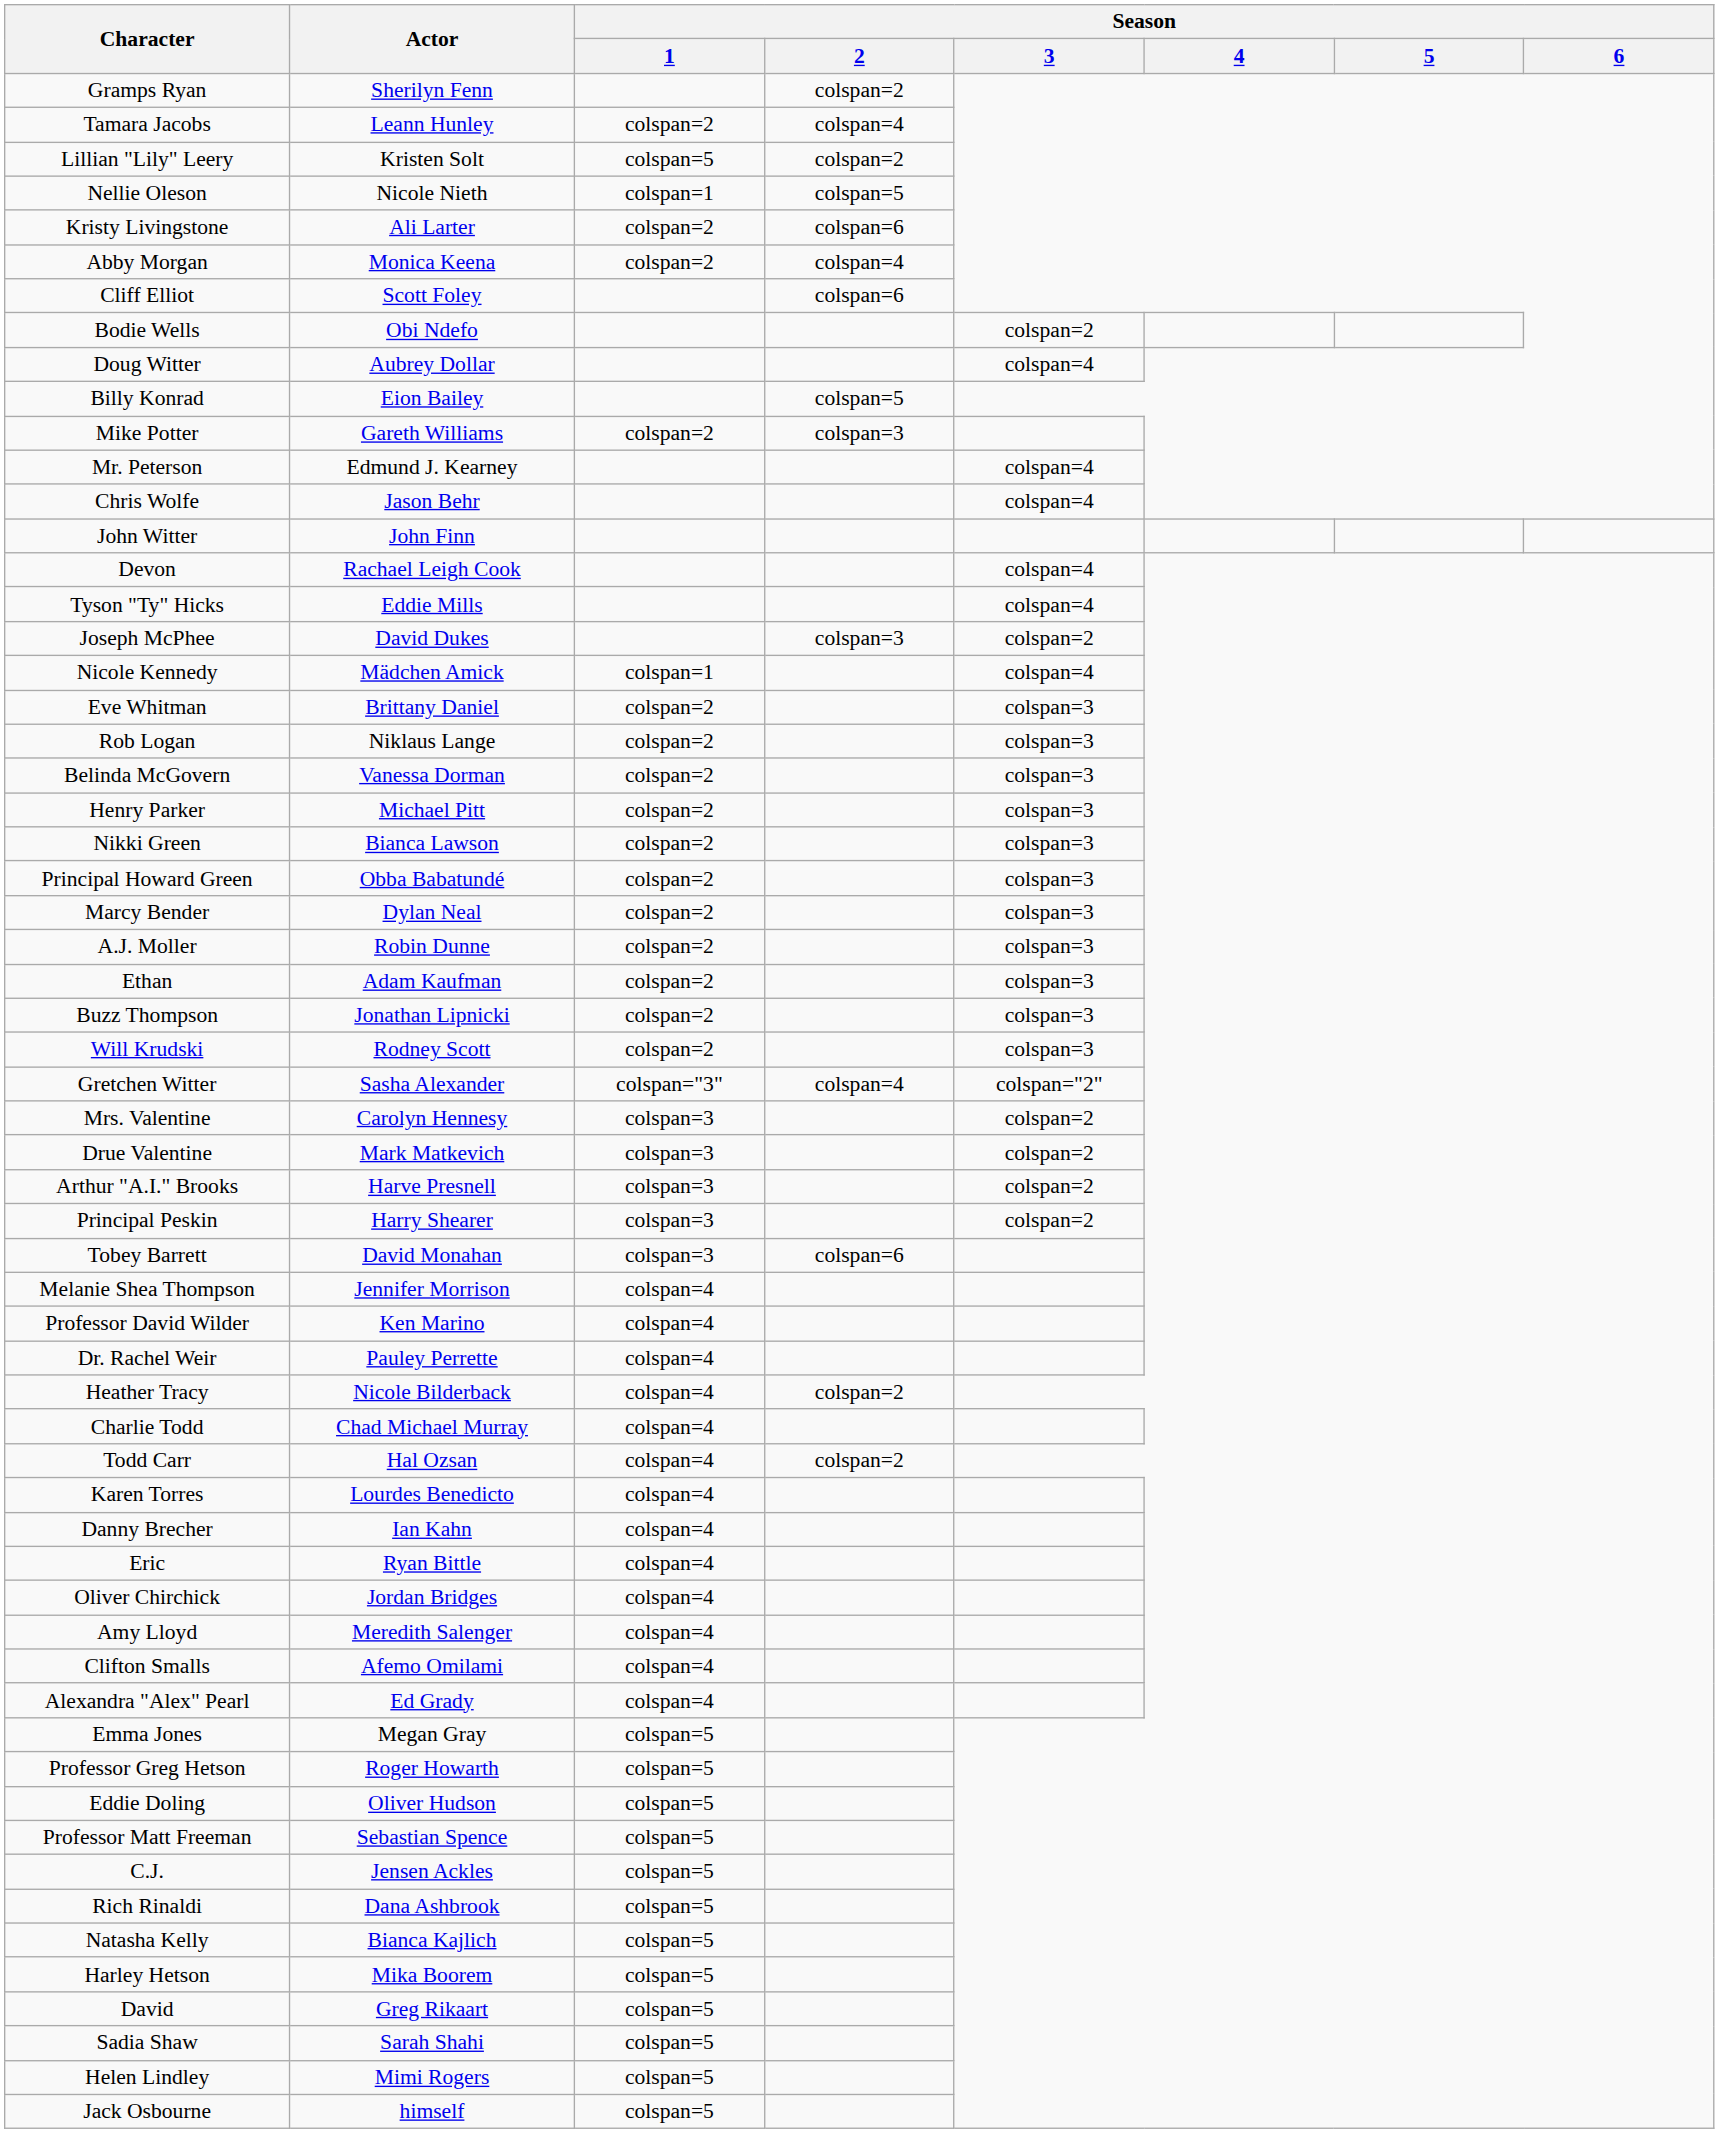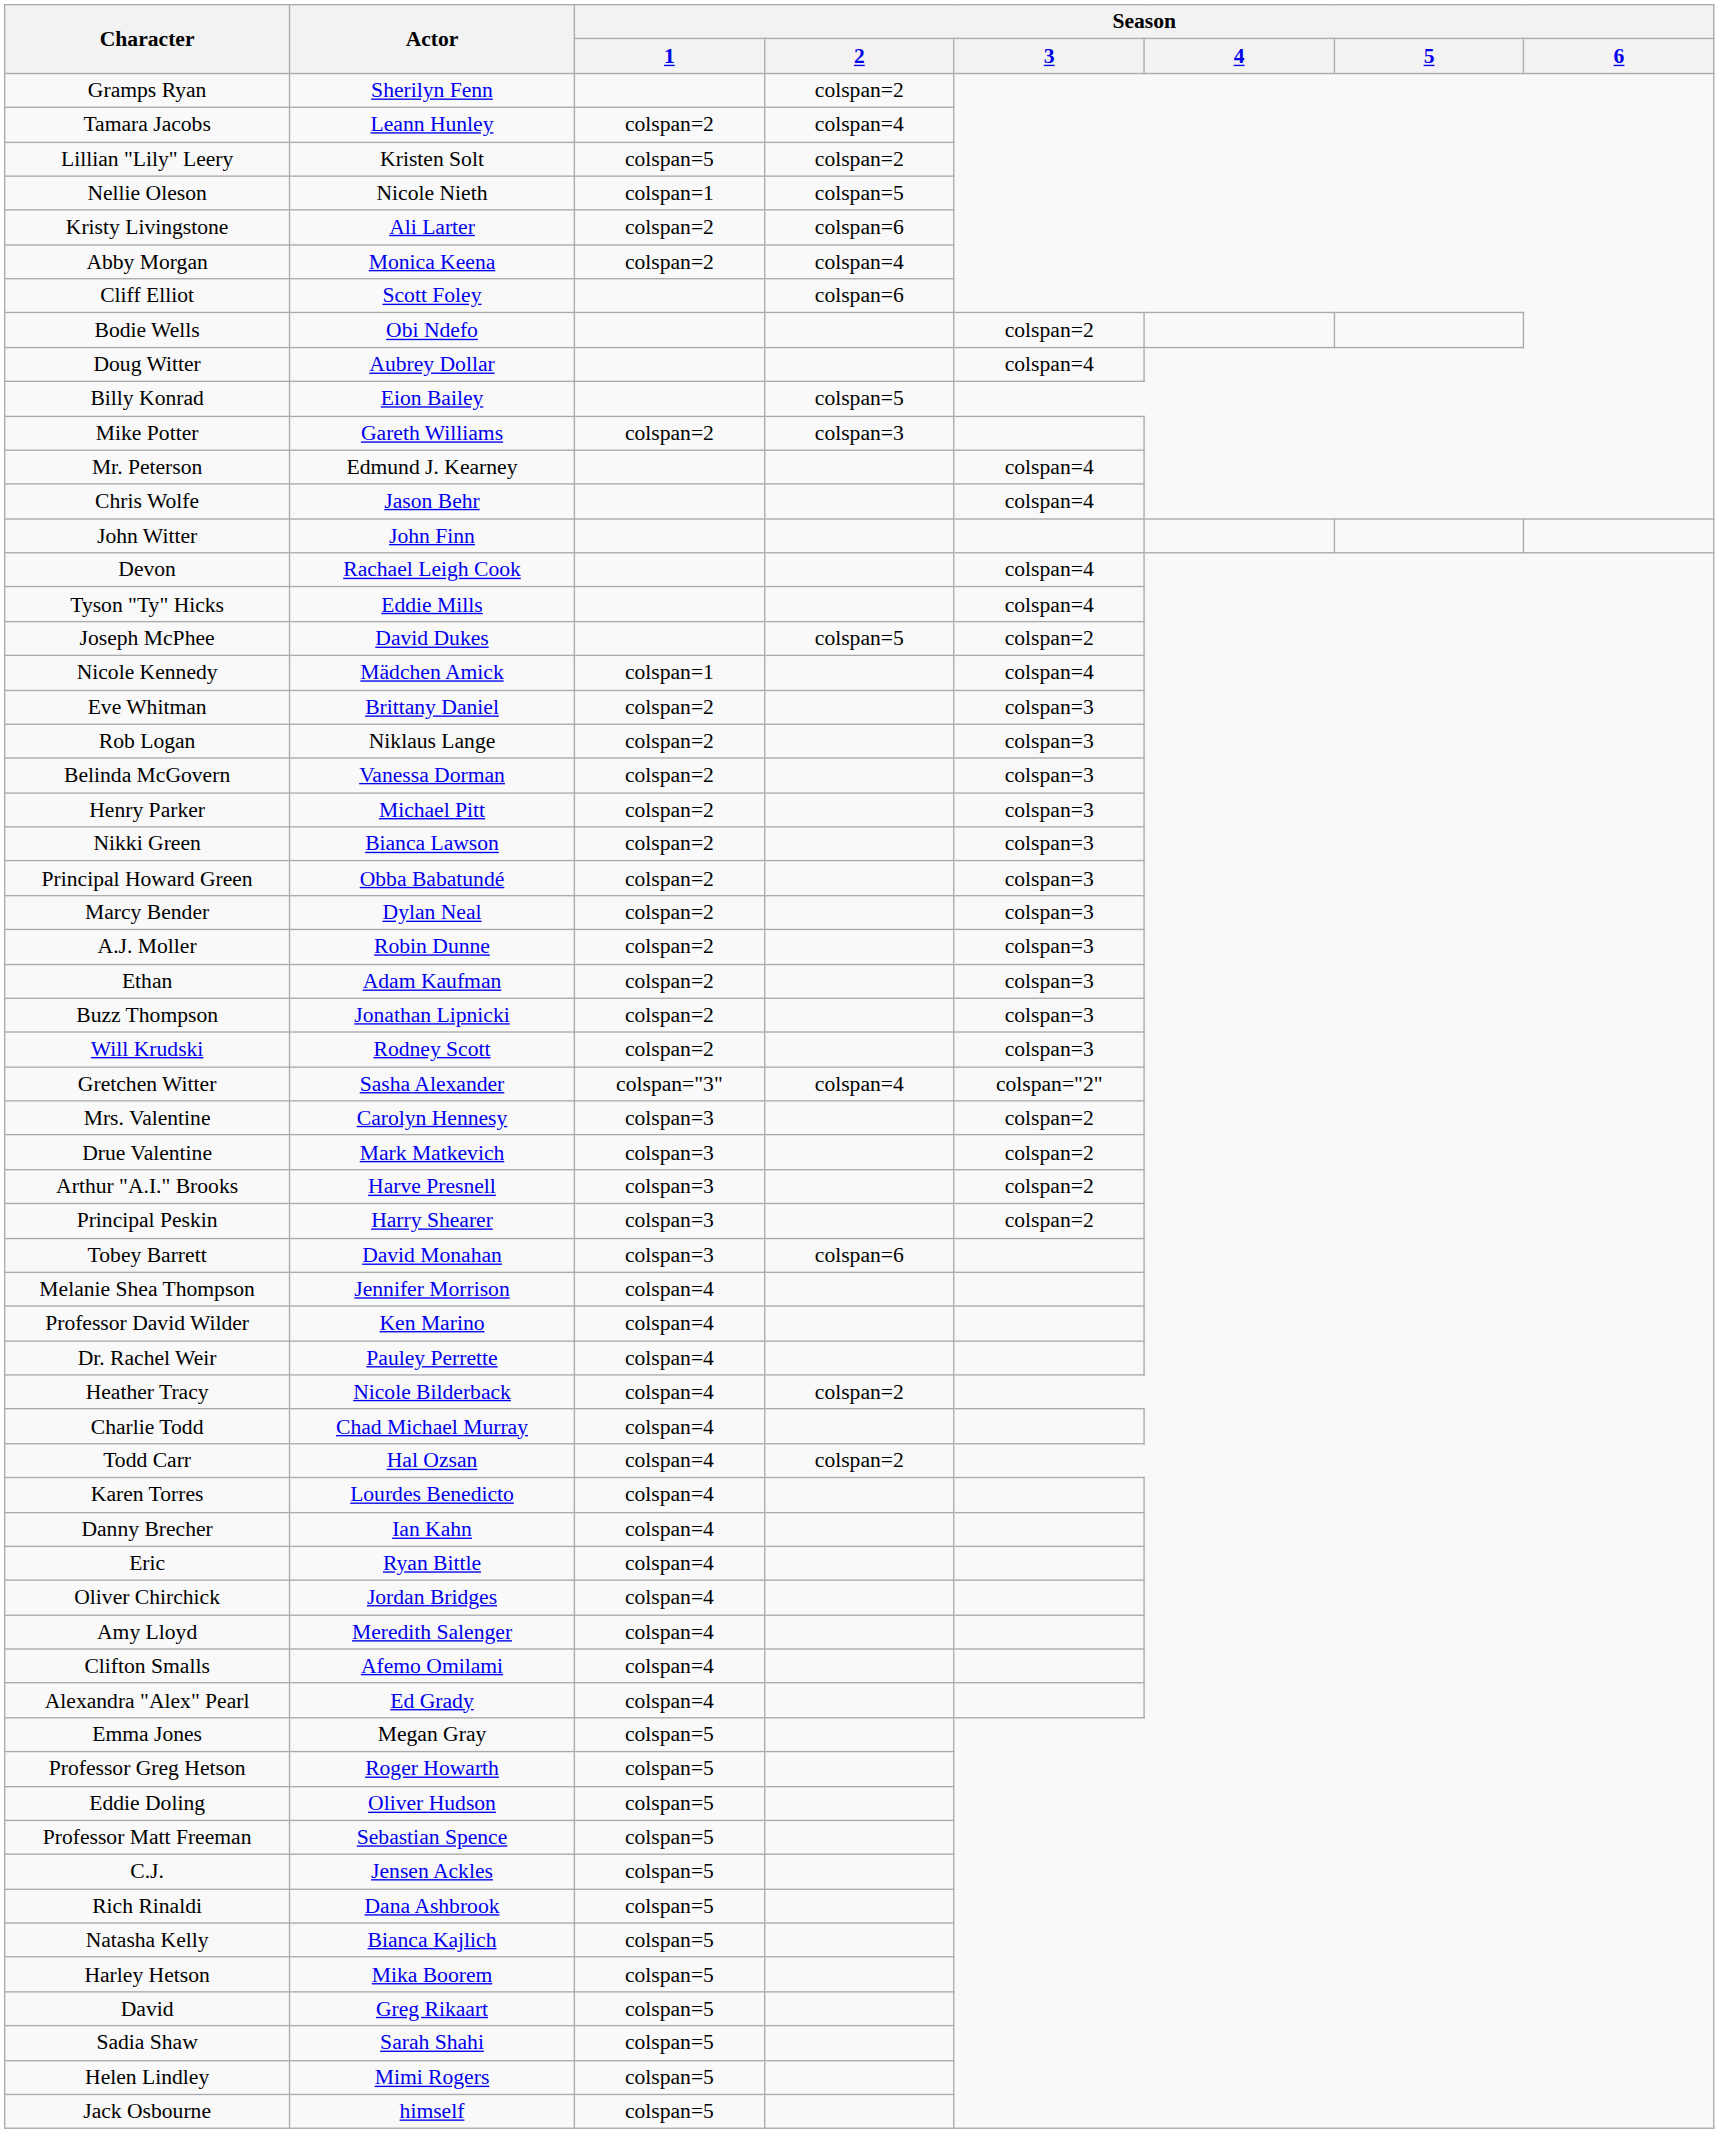Joseph McPhee | Season / 2: colspan=3 -> colspan=5
